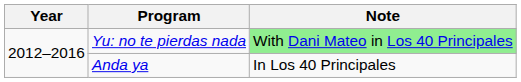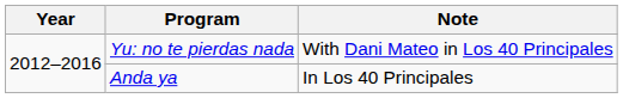Yu: no te pierdas nada | Note: lightgreen background -> no background
